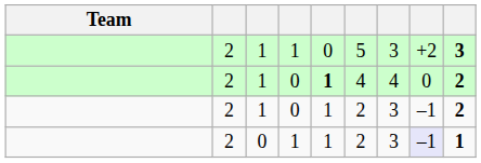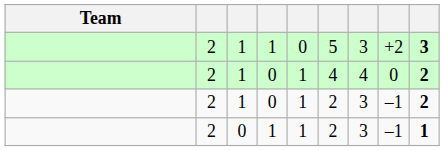row 3 | column 5: bold -> normal
row 5 | column 8: lavender background -> no background
